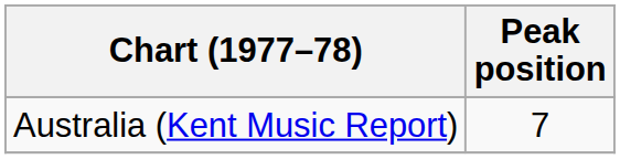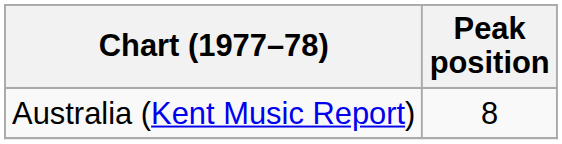Australia (Kent Music Report) | Peak position: 7 -> 8
